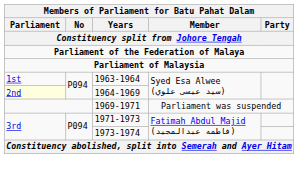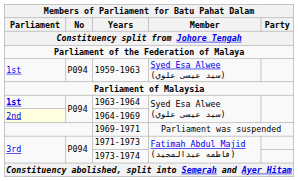+ row: 1st | P094 | 1959-1963 | Syed Esa Alwee (سيد عيسى علوي)
1963-1964 | Parliament: normal -> bold
